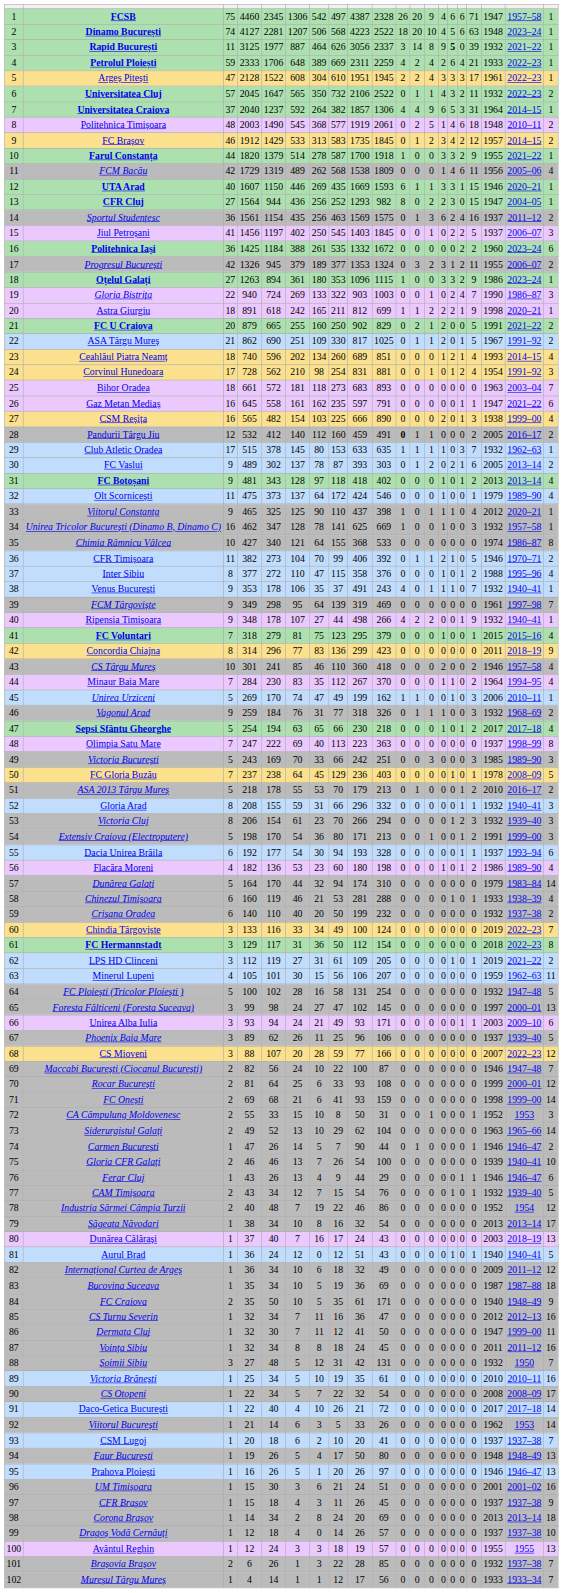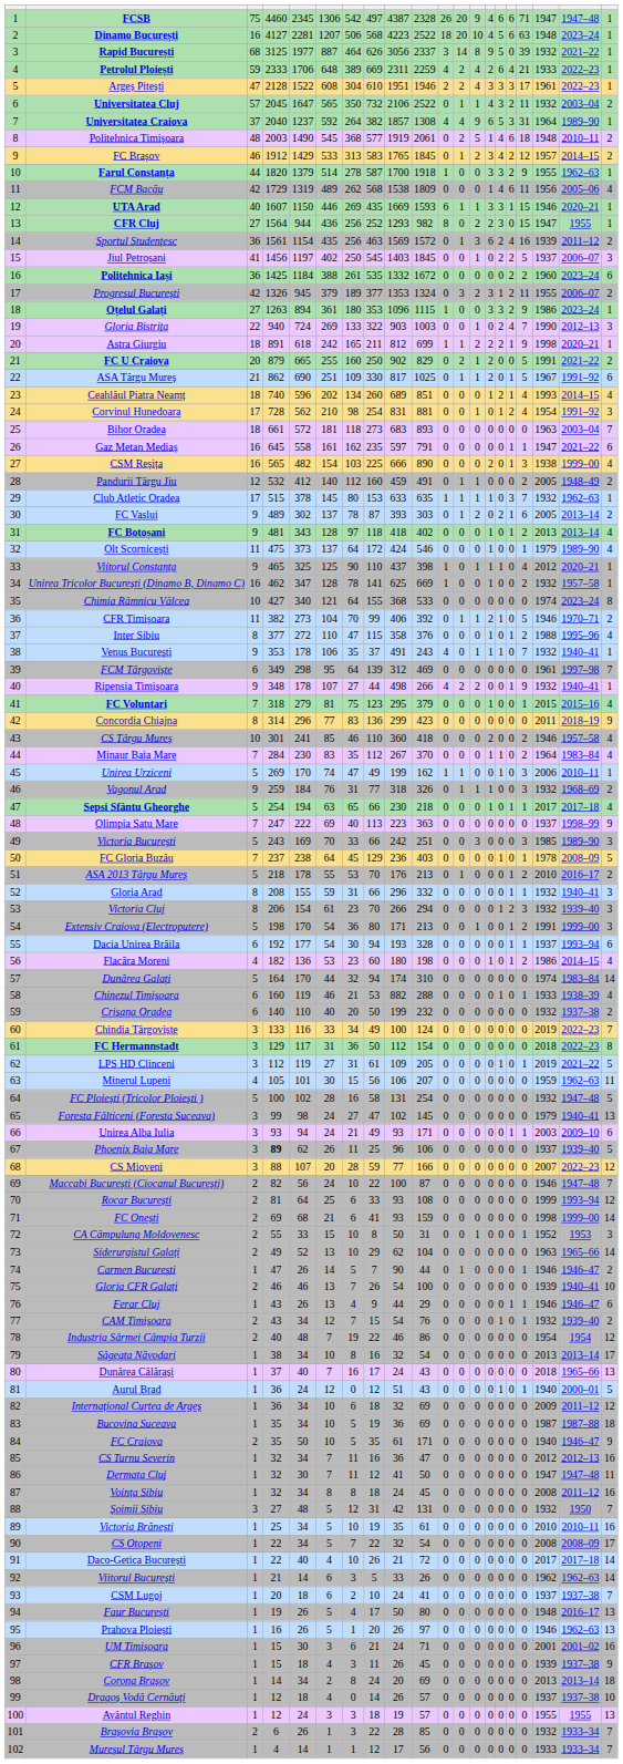FCSB | column 19: 1957–58 -> 1947–48
Dinamo București | column 3: 74 -> 16
Rapid București | column 3: 11 -> 68
Rapid București | column 15: bold -> normal
Argeș Pitești | column 10: 1945 -> 1946
Universitatea Cluj | column 19: 2022–23 -> 2003–04
Universitatea Craiova | column 10: 1306 -> 1308
Universitatea Craiova | column 19: 2014–15 -> 1989–90
FC Brașov | column 9: 1735 -> 1765
Farul Constanța | column 19: 2021–22 -> 1962–63
CFR Cluj | column 19: 2004–05 -> 1955
Sportul Studențesc | column 10: 1575 -> 1572
Sportul Studențesc | column 18: 1937 -> 1939
Gloria Bistrița | column 19: 1986–87 -> 2012–13
ASA Târgu Mureș | column 20: 2 -> 6
Pandurii Târgu Jiu | column 11: bold -> normal
Pandurii Târgu Jiu | column 19: 2016–17 -> 1948–49
Unirea Tricolor București (Dinamo B, Dinamo C) | column 17: 3 -> 2
Chimia Râmnicu Vâlcea | column 19: 1986–87 -> 2023–24
FCM Târgoviște | column 3: 9 -> 6
FCM Târgoviște | column 9: 319 -> 312
Minaur Baia Mare | column 19: 1994–95 -> 1983–84
Sepsi Sfântu Gheorghe | column 17: 2 -> 1
Olimpia Satu Mare | column 20: 8 -> 9
ASA 2013 Târgu Mureș | column 9: 179 -> 176
Flacăra Moreni | column 19: 1989–90 -> 2014–15
Dunărea Galați | column 18: 1979 -> 1974
Chinezul Timișoara | column 9: 281 -> 882
LPS HD Clinceni | column 20: 2 -> 5
Foresta Fălticeni (Foresta Suceava) | column 18: 1997 -> 1979
Foresta Fălticeni (Foresta Suceava) | column 19: 2000–01 -> 1940–41
Phoenix Baia Mare | column 4: normal -> bold
Rocar București | column 19: 2000–01 -> 1993–94
CAM Timișoara | column 20: 5 -> 2
Industria Sârmei Câmpia Turzii | column 18: 1952 -> 1954
Dunărea Călărași | column 18: 2003 -> 2018
Dunărea Călărași | column 19: 2018–19 -> 1965–66
Aurul Brad | column 19: 1940–41 -> 2000–01
Internațional Curtea de Argeș | column 10: 49 -> 69
FC Craiova | column 19: 1948–49 -> 1946–47
Dermata Cluj | column 19: 1999–00 -> 1947–48
Voința Sibiu | column 18: 2011 -> 2008
Viitorul București | column 19: 1953 -> 1962–63
CSM Lugoj | column 9: 20 -> 24
Faur București | column 19: 1948–49 -> 2016–17
Prahova Ploiești | column 19: 1946–47 -> 1962–63
UM Timișoara | column 10: 51 -> 71
CFR Brașov | column 18: 1937 -> 1939
Brașovia Brașov | column 19: 1937–38 -> 1933–34
